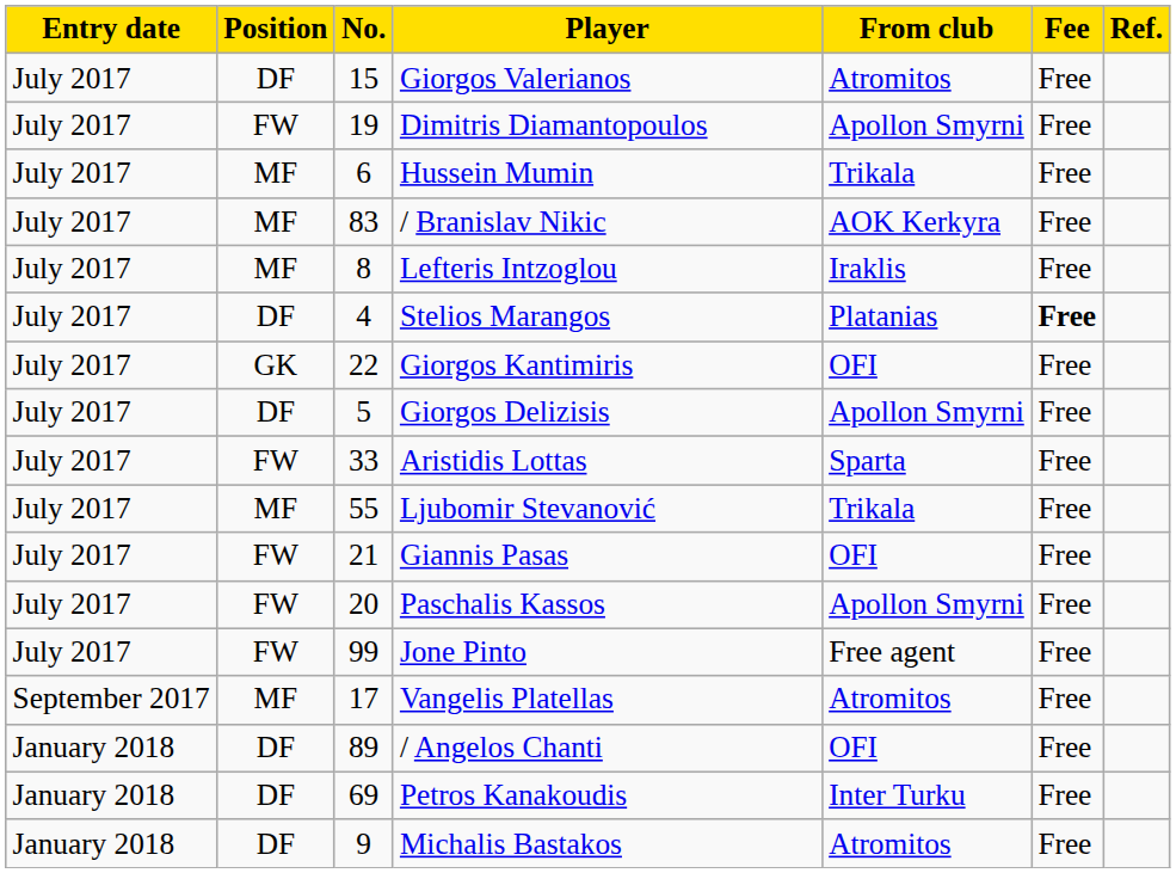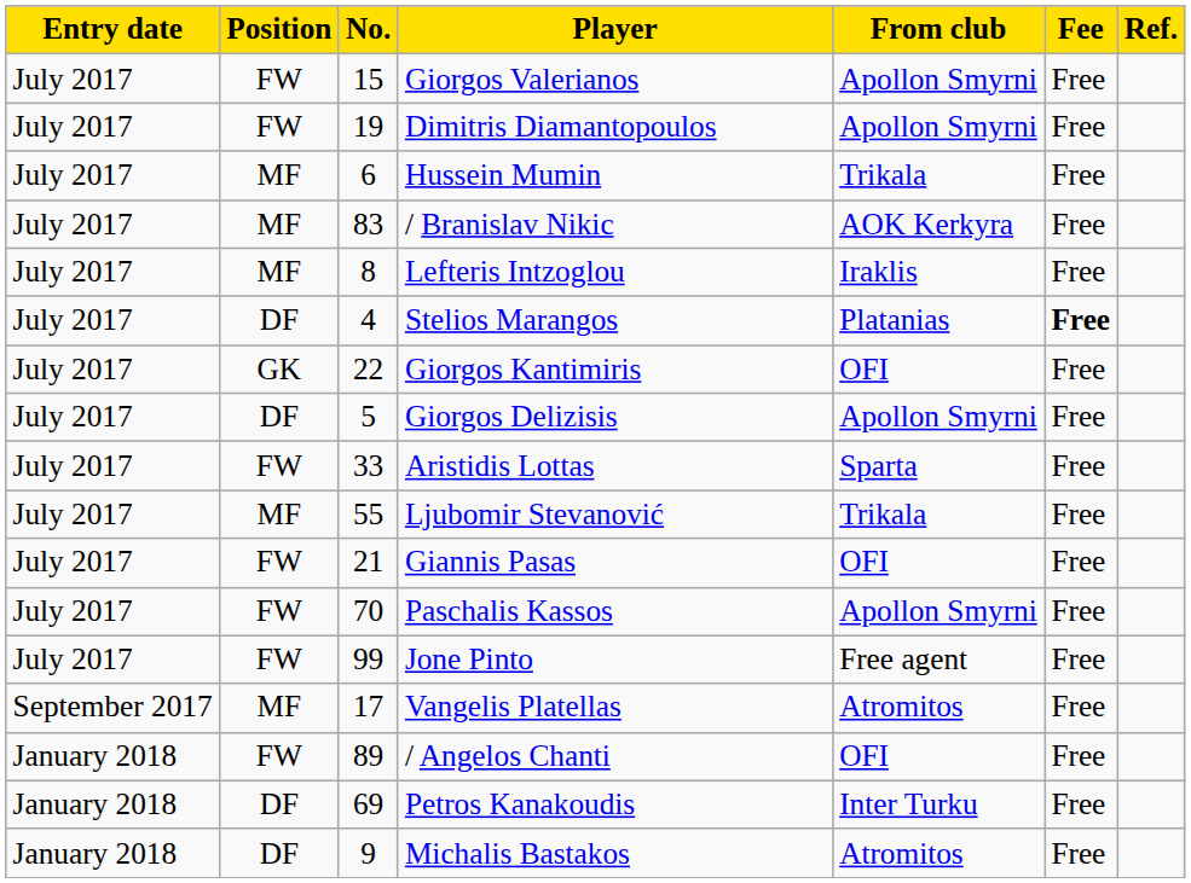Giorgos Valerianos | Position: DF -> FW
Giorgos Valerianos | From club: Atromitos -> Apollon Smyrni
Paschalis Kassos | No.: 20 -> 70
/ Angelos Chanti | Position: DF -> FW
